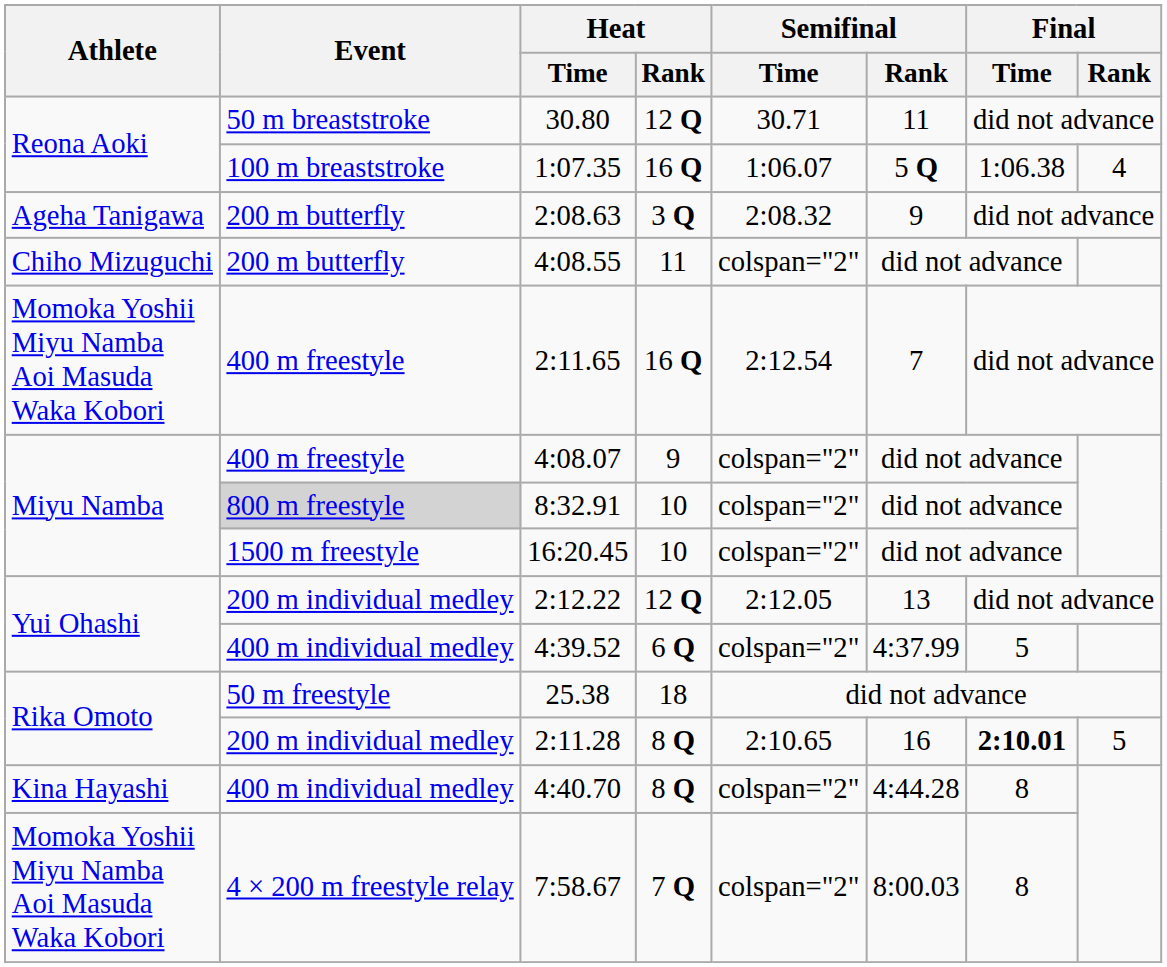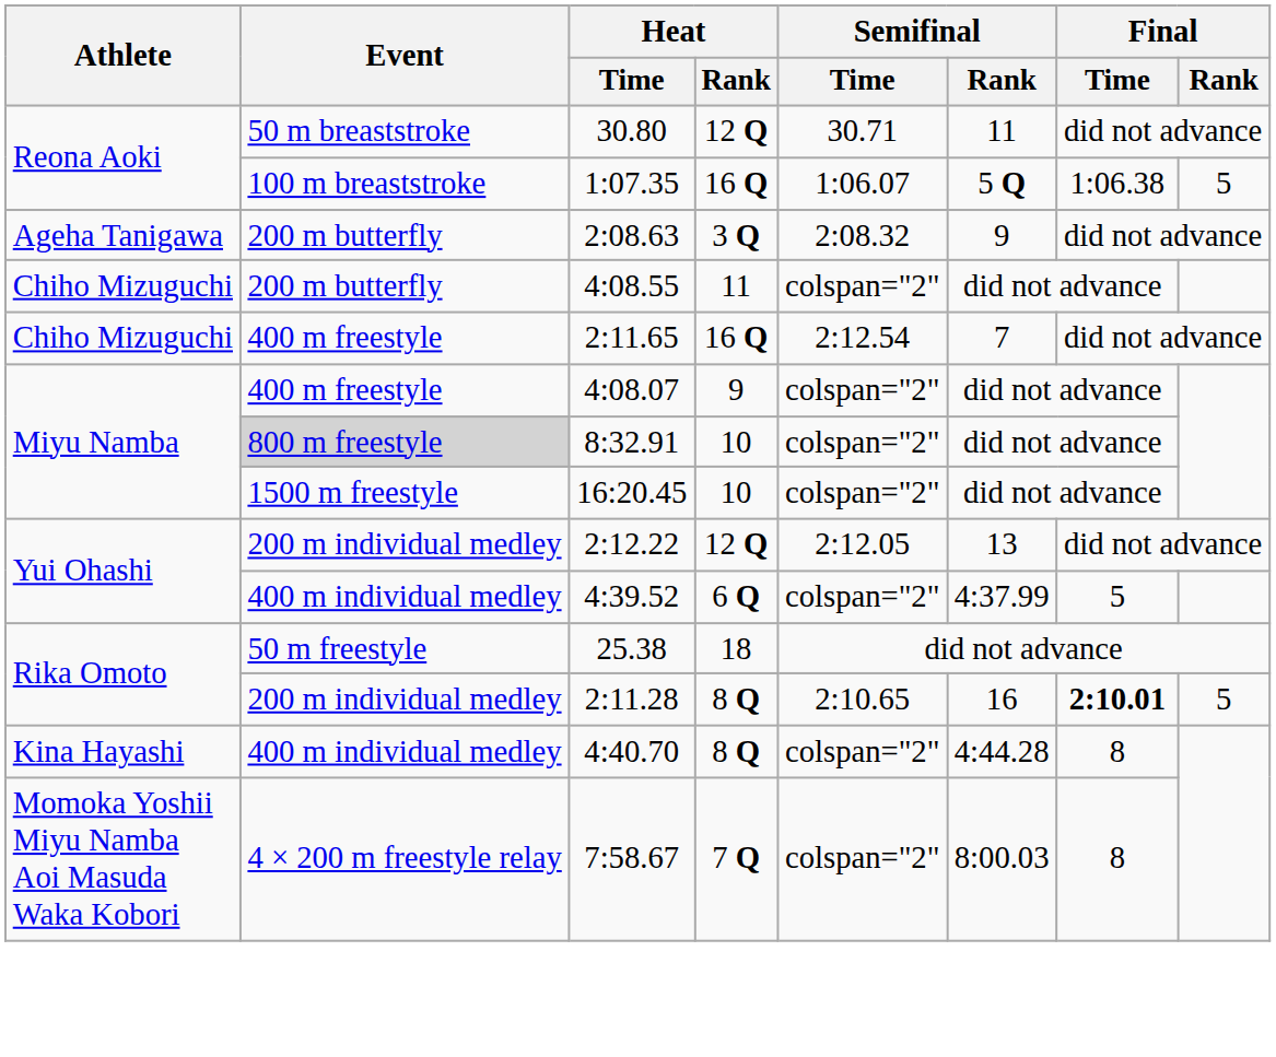1:07.35 | Final / Rank: 4 -> 5
2:11.65 | Athlete: Momoka Yoshii Miyu Namba Aoi Masuda Waka Kobori -> Chiho Mizuguchi
